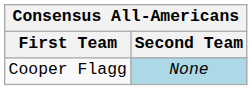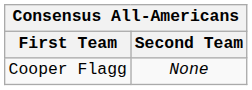Cooper Flagg | Second Team: lightblue background -> no background
